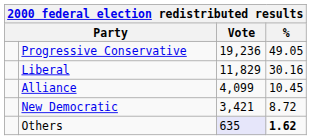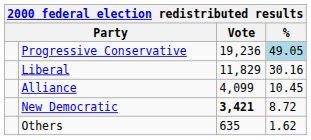Progressive Conservative | %: no background -> lightblue background
New Democratic | Vote: normal -> bold
Others | Vote: lavender background -> no background
Others | %: bold -> normal
